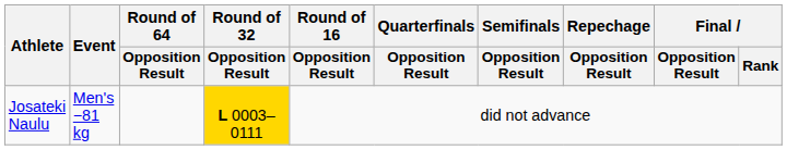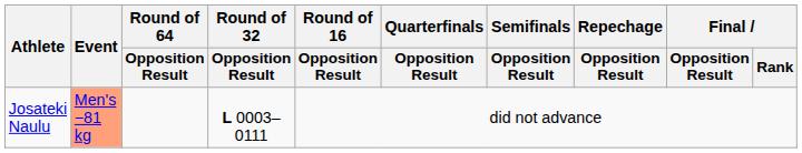Josateki Naulu | Event: no background -> lightsalmon background
Josateki Naulu | Round of 32 / Opposition Result: gold background -> no background
